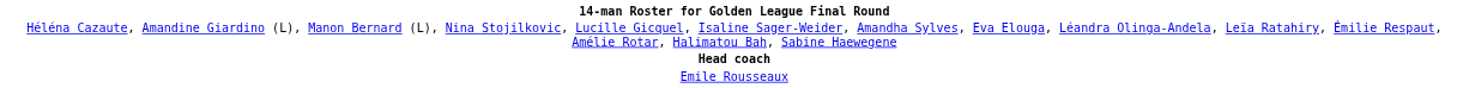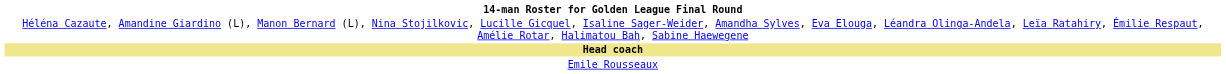row 3 | column 1: no background -> khaki background
